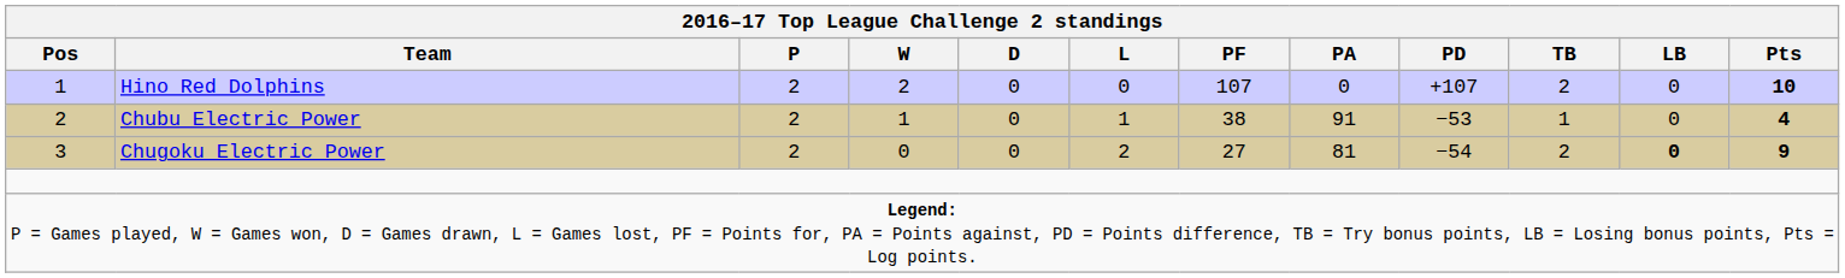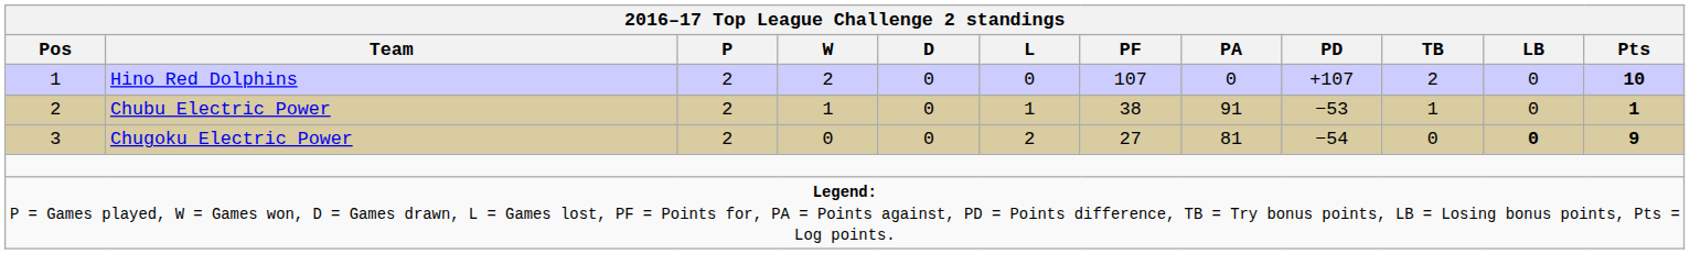Chubu Electric Power | Pts: 4 -> 1
Chugoku Electric Power | TB: 2 -> 0
